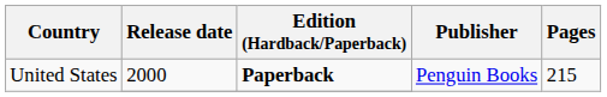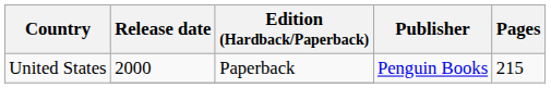United States / Paperback | Edition (Hardback/Paperback): bold -> normal
